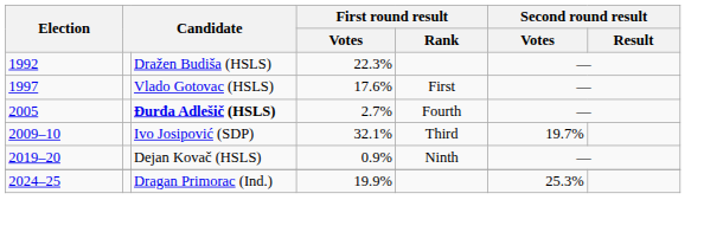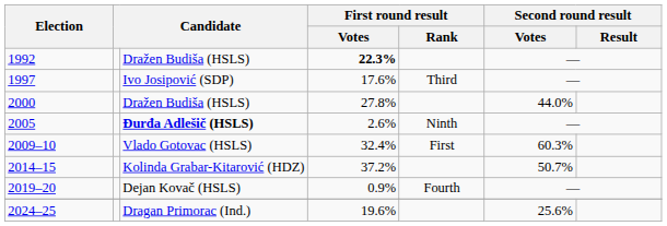1992 | First round result / Votes: normal -> bold
1997 | column 3: Vlado Gotovac (HSLS) -> Ivo Josipović (SDP)
1997 | First round result / Rank: First -> Third
+ row: 2000 | Dražen Budiša (HSLS) | 27.8% | 44.0%
2005 | First round result / Votes: 2.7% -> 2.6%
2005 | First round result / Rank: Fourth -> Ninth
2009–10 | column 3: Ivo Josipović (SDP) -> Vlado Gotovac (HSLS)
2009–10 | First round result / Votes: 32.1% -> 32.4%
2009–10 | First round result / Rank: Third -> First
2009–10 | Second round result / Votes: 19.7% -> 60.3%
+ row: 2014–15 | Kolinda Grabar-Kitarović (HDZ) | 37.2% | 50.7%
2019–20 | First round result / Rank: Ninth -> Fourth
2024–25 | First round result / Votes: 19.9% -> 19.6%
2024–25 | Second round result / Votes: 25.3% -> 25.6%
